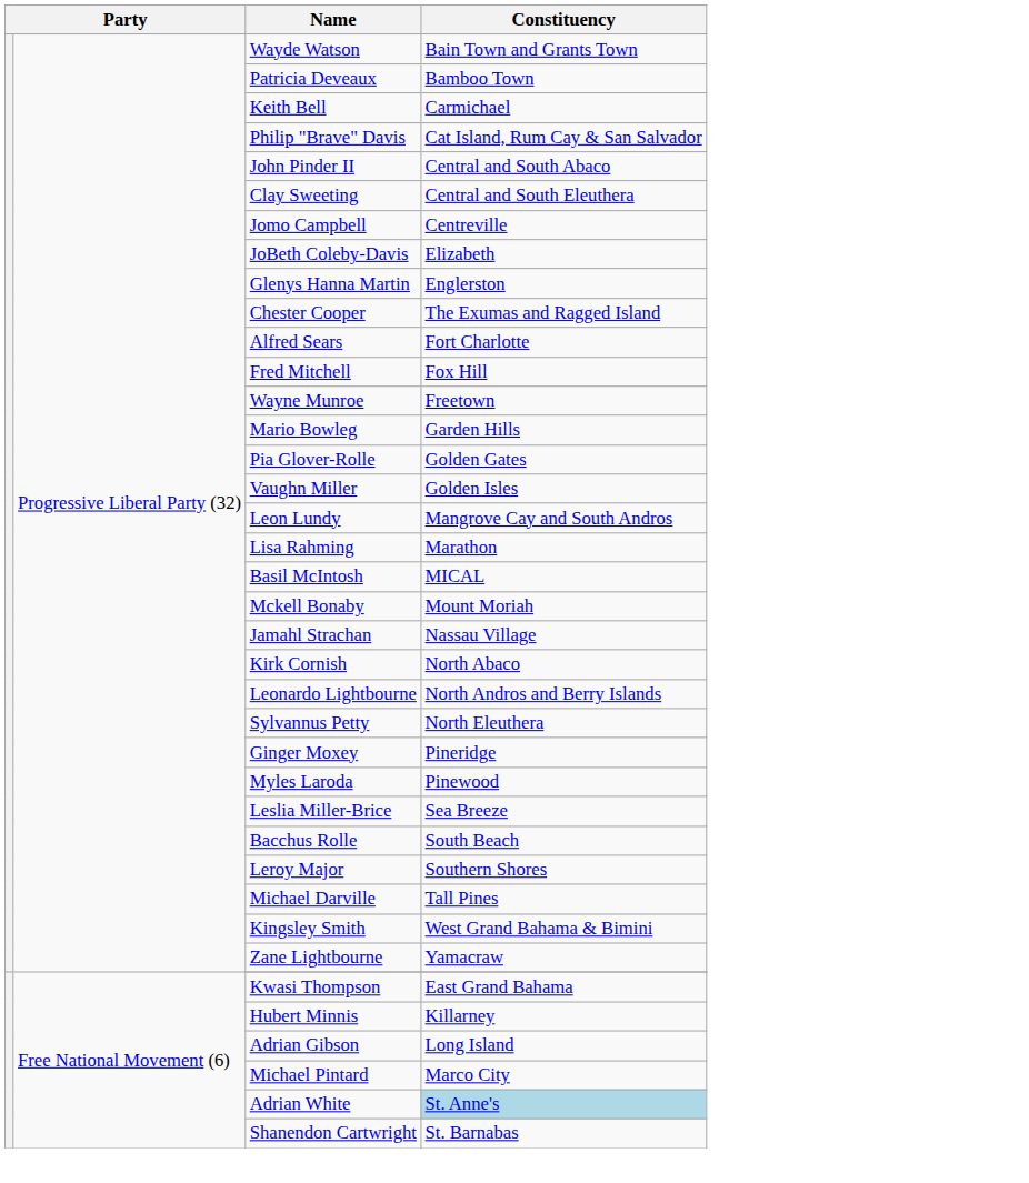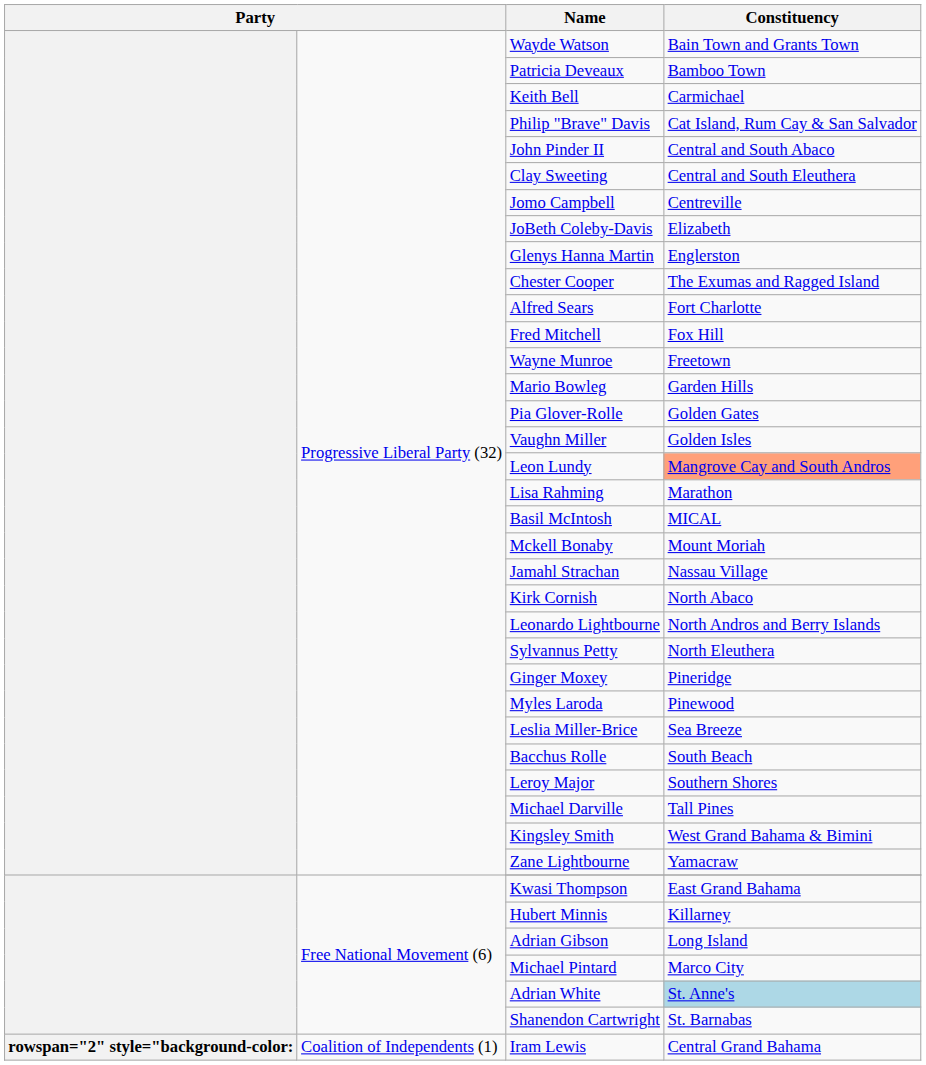Leon Lundy | Constituency: no background -> lightsalmon background
+ row: rowspan="2" style="background-color: | Coalition of Independents (1) | Iram Lewis | Central Grand Bahama
